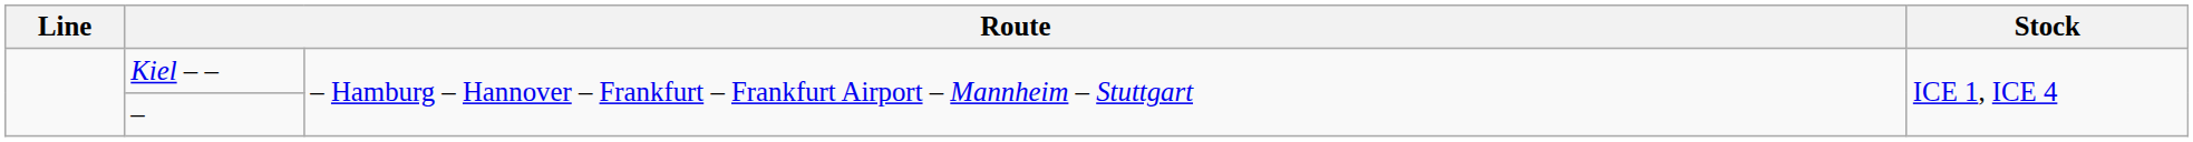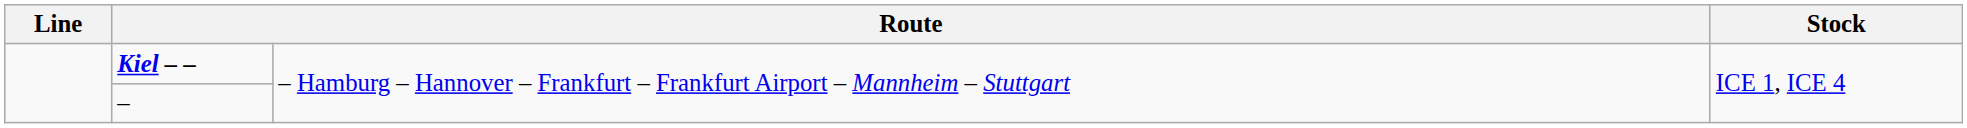Kiel – – | column 2: normal -> bold
